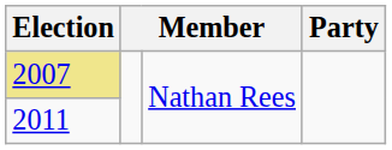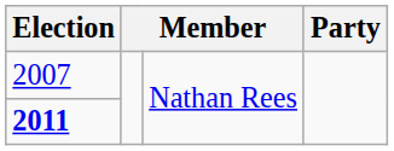2007 | Election: khaki background -> no background
2011 | Election: normal -> bold
